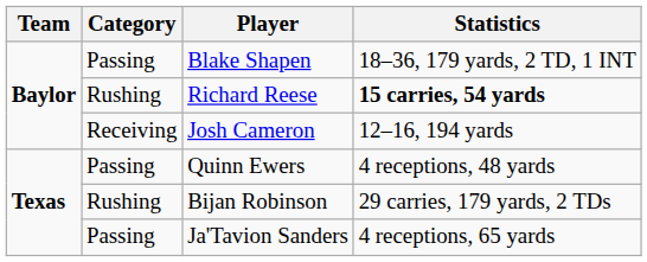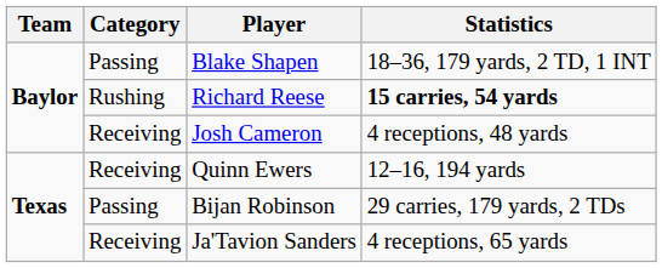Josh Cameron | Statistics: 12–16, 194 yards -> 4 receptions, 48 yards
Quinn Ewers | Category: Passing -> Receiving
Quinn Ewers | Statistics: 4 receptions, 48 yards -> 12–16, 194 yards
Bijan Robinson | Category: Rushing -> Passing
Ja'Tavion Sanders | Category: Passing -> Receiving
